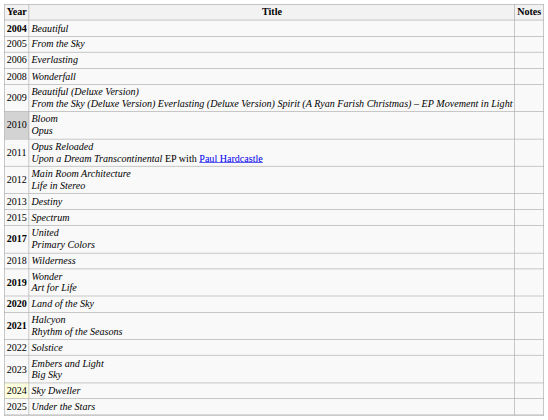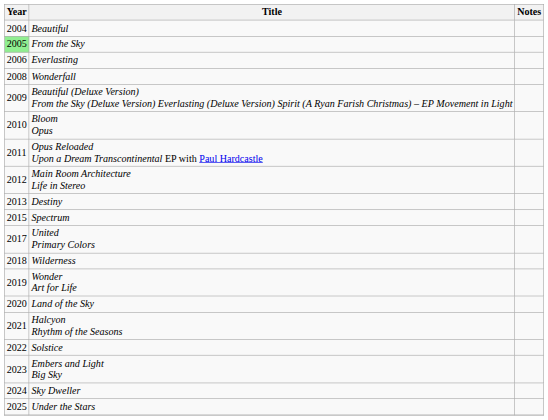Beautiful | Year: bold -> normal
From the Sky | Year: no background -> lightgreen background
Bloom Opus | Year: lightgrey background -> no background
United Primary Colors | Year: bold -> normal
Wonder Art for Life | Year: bold -> normal
Land of the Sky | Year: bold -> normal
Halcyon Rhythm of the Seasons | Year: bold -> normal
Sky Dweller | Year: lightyellow background -> no background
